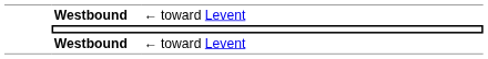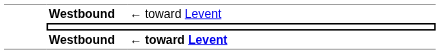row 2 | column 2: normal -> bold
